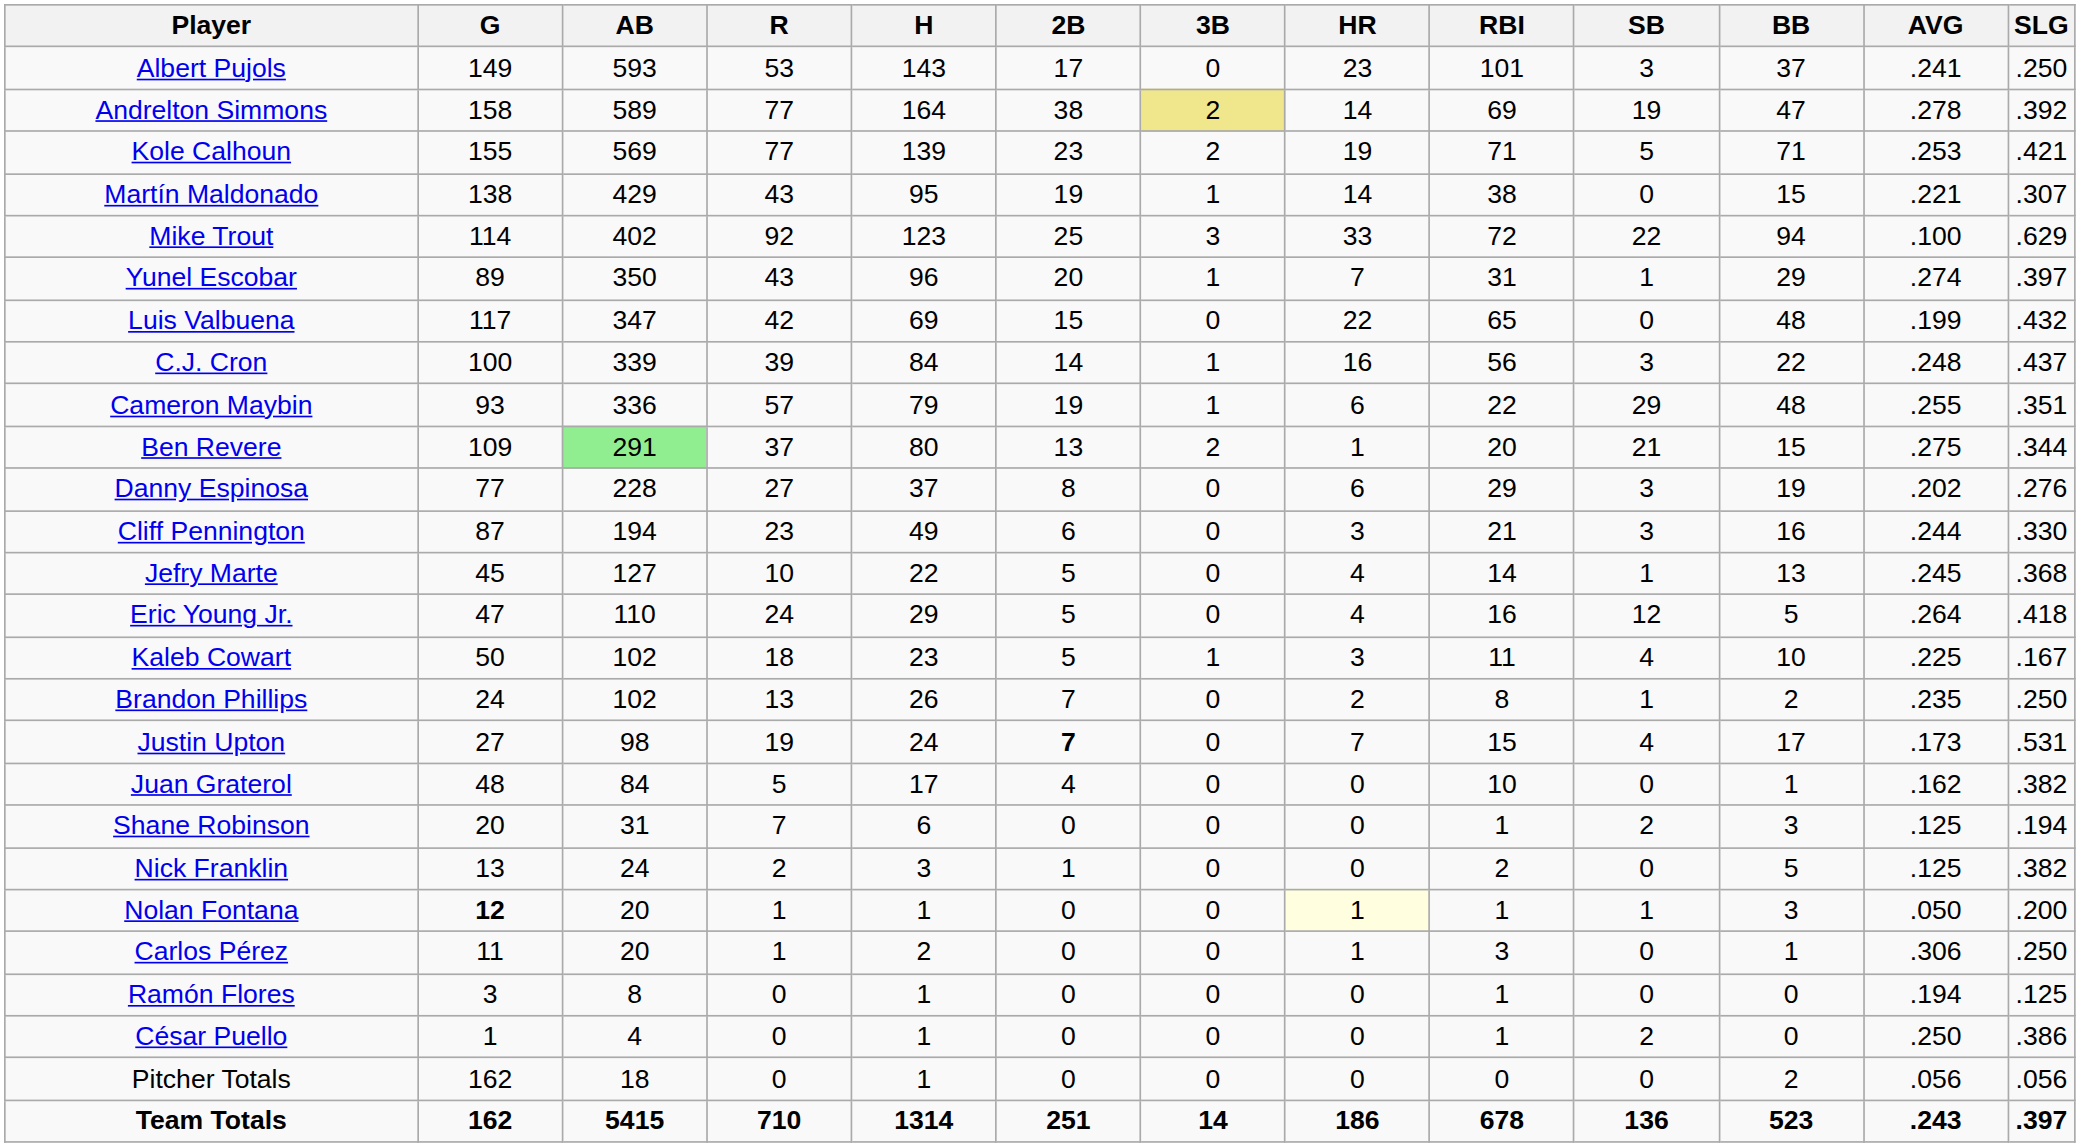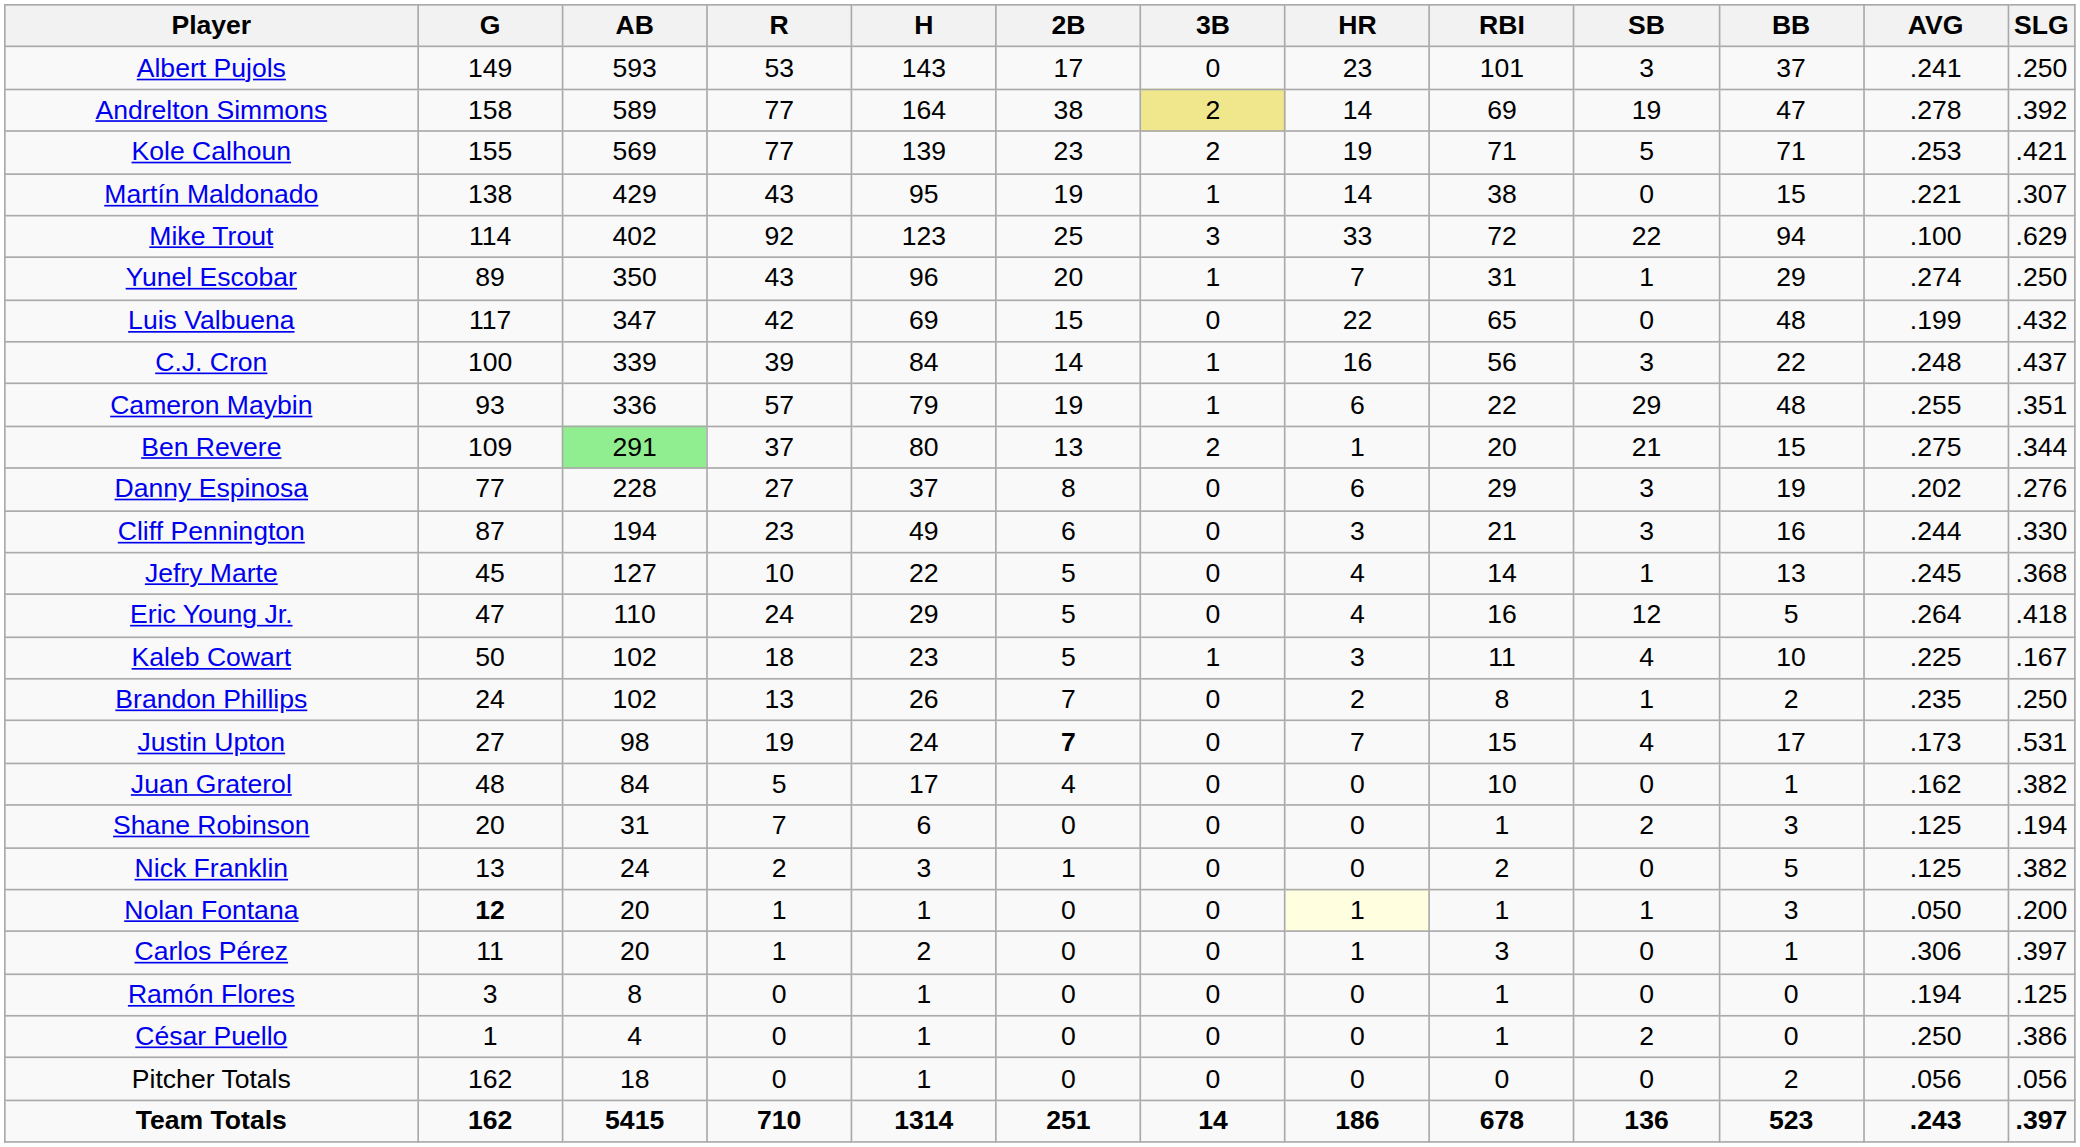Yunel Escobar | SLG: .397 -> .250
Carlos Pérez | SLG: .250 -> .397
